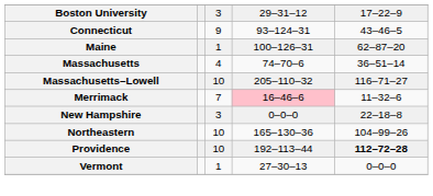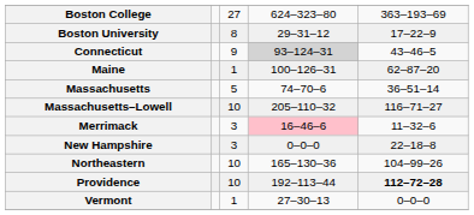+ row: Boston College | 27 | 624–323–80 | 363–193–69
Boston University | column 3: 3 -> 8
Connecticut | column 4: no background -> lightgrey background
Massachusetts | column 3: 4 -> 5
Merrimack | column 3: 7 -> 3
